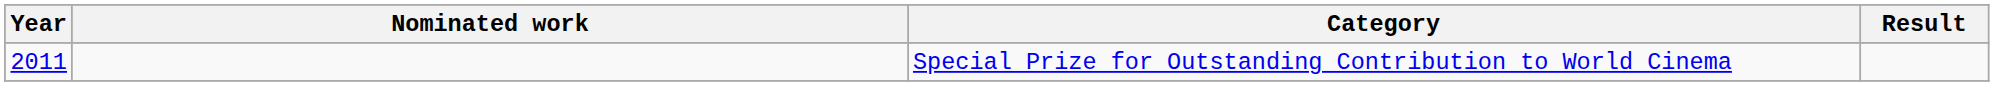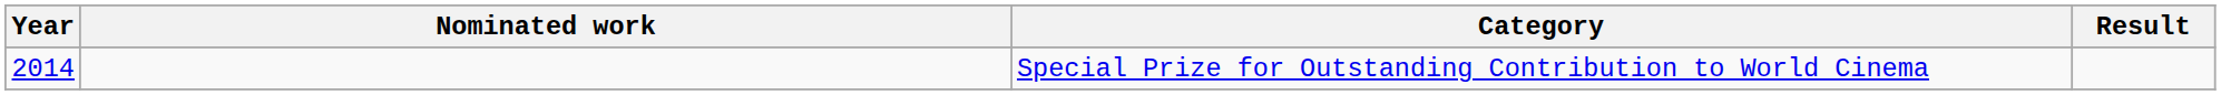Special Prize for Outstanding Contribution to World Cinema | Year: 2011 -> 2014
